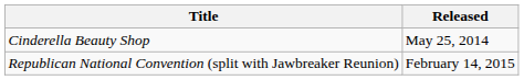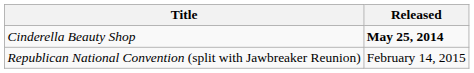Cinderella Beauty Shop | Released: normal -> bold
